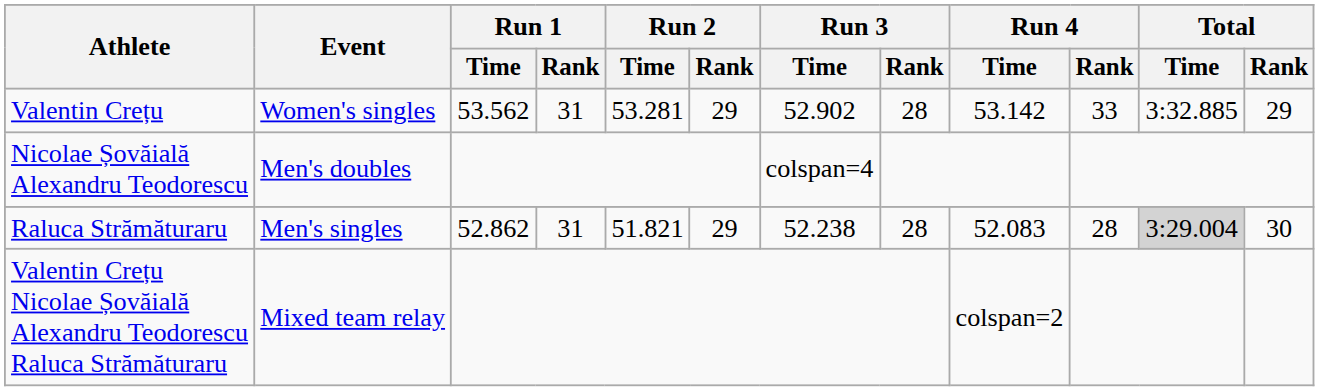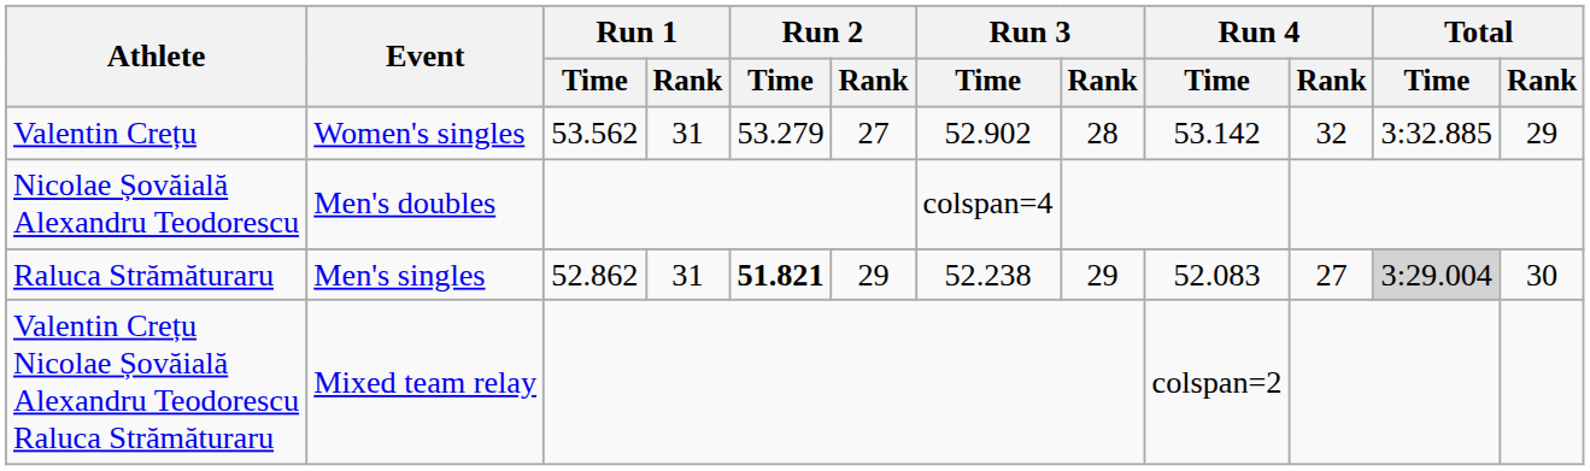Valentin Crețu | Run 2 / Time: 53.281 -> 53.279
Valentin Crețu | Run 2 / Rank: 29 -> 27
Valentin Crețu | Run 4 / Rank: 33 -> 32
Raluca Strămăturaru | Run 2 / Time: normal -> bold
Raluca Strămăturaru | Run 3 / Rank: 28 -> 29
Raluca Strămăturaru | Run 4 / Rank: 28 -> 27
